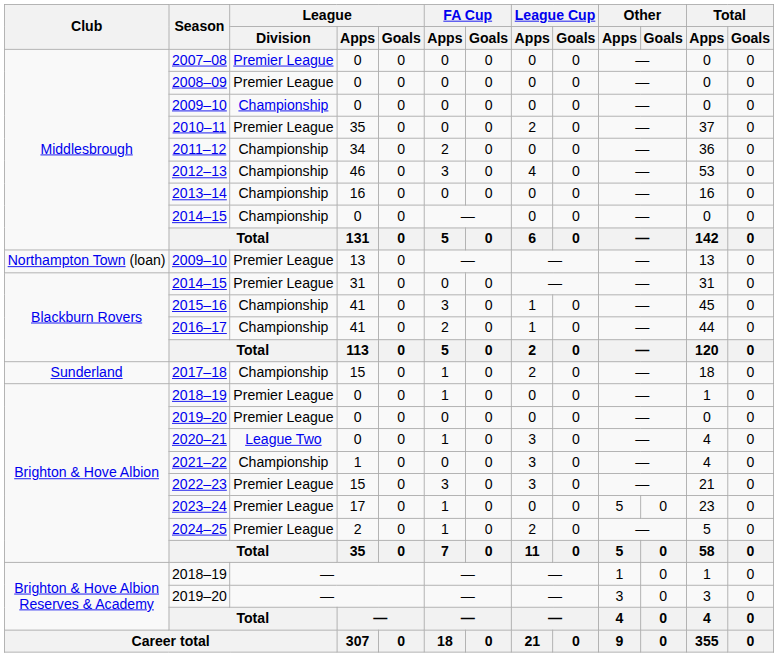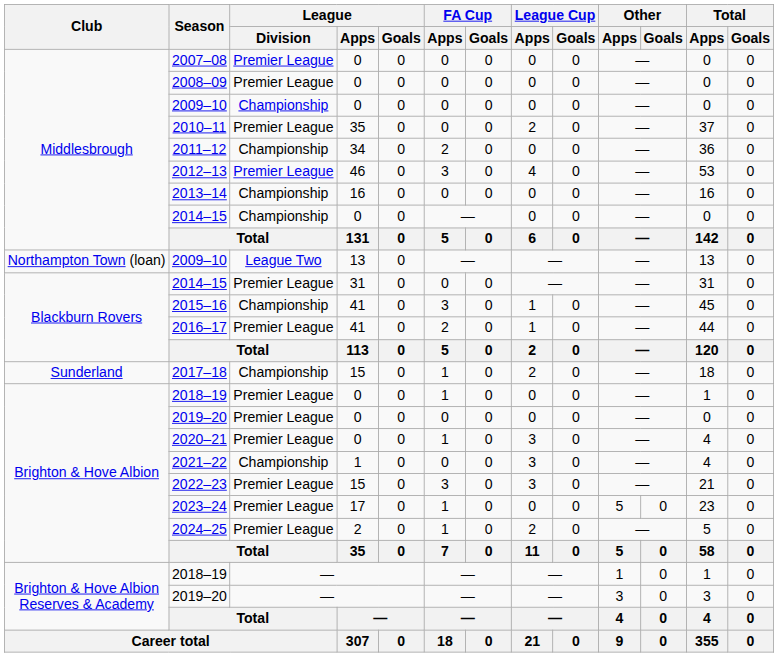2012–13 | League / Division: Championship -> Premier League
2009–10 / 13 | League / Division: Premier League -> League Two
2016–17 | League / Division: Championship -> Premier League
2020–21 | League / Division: League Two -> Premier League
